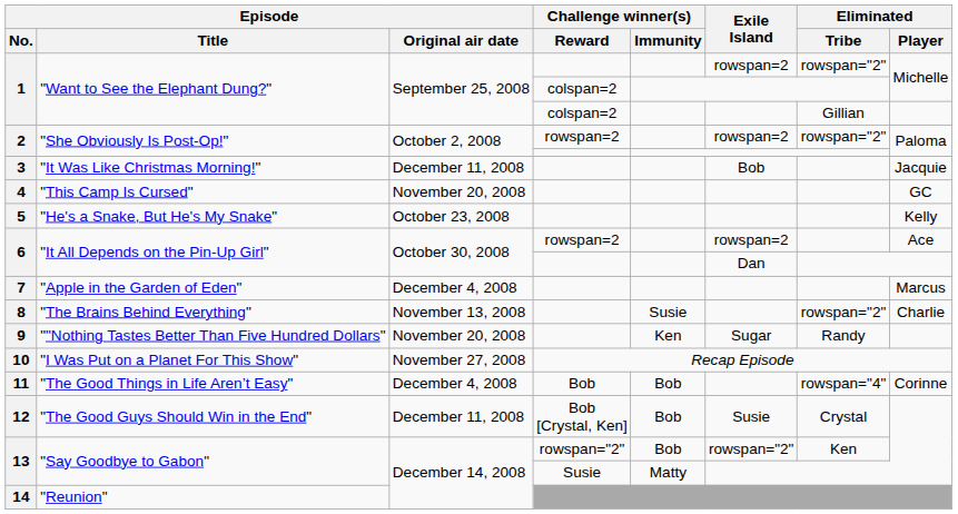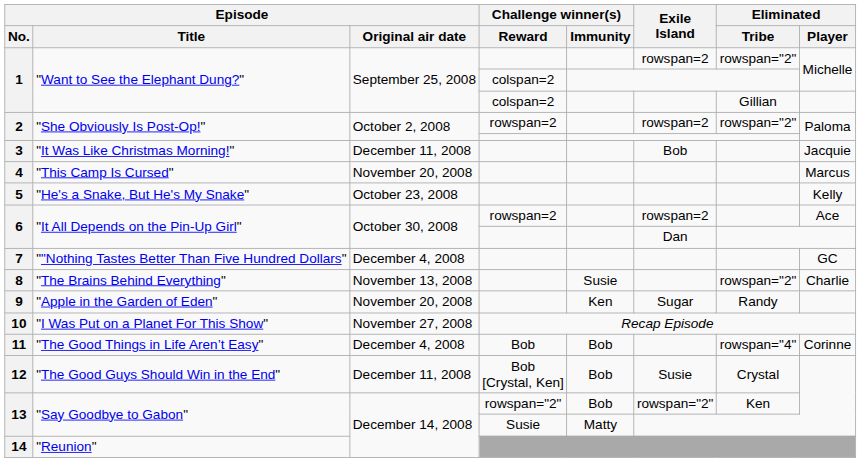4 | Eliminated / Player: GC -> Marcus
7 | Episode / Title: "Apple in the Garden of Eden" -> ""Nothing Tastes Better Than Five Hundred Dollars"
7 | Eliminated / Player: Marcus -> GC
9 | Episode / Title: ""Nothing Tastes Better Than Five Hundred Dollars" -> "Apple in the Garden of Eden"
